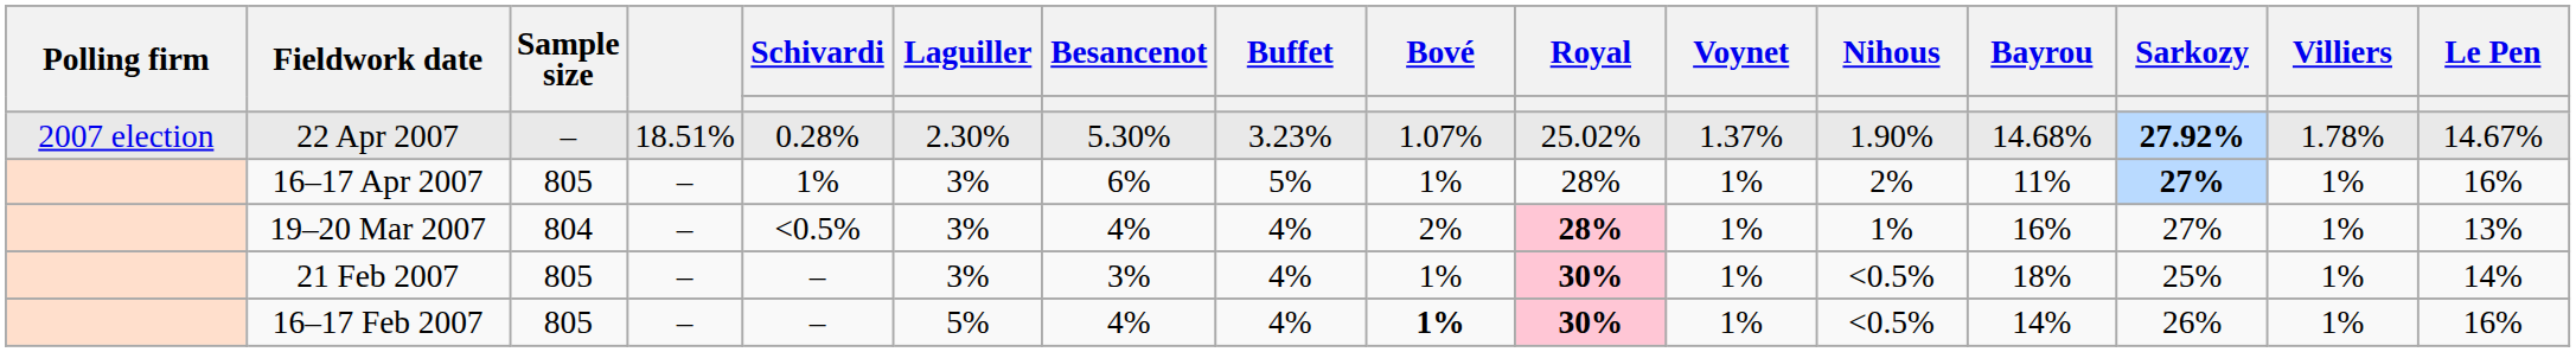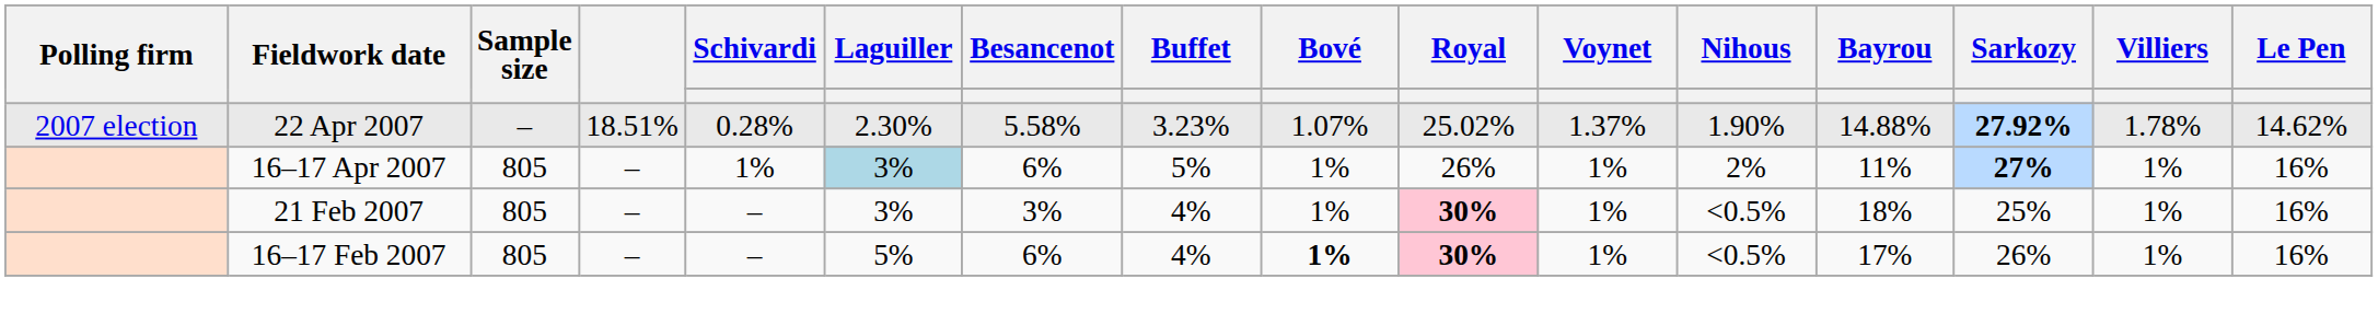22 Apr 2007 | Besancenot: 5.30% -> 5.58%
22 Apr 2007 | Bayrou: 14.68% -> 14.88%
22 Apr 2007 | Le Pen: 14.67% -> 14.62%
16–17 Apr 2007 | Laguiller: no background -> lightblue background
16–17 Apr 2007 | Royal: 28% -> 26%
- row: 19–20 Mar 2007 | 804 | – | <0.5% | 3% | 4% | 4% | 2% | 28% | 1% | 1% | 16% | 27% | 1% | 13%
21 Feb 2007 | Le Pen: 14% -> 16%
16–17 Feb 2007 | Besancenot: 4% -> 6%
16–17 Feb 2007 | Bayrou: 14% -> 17%
